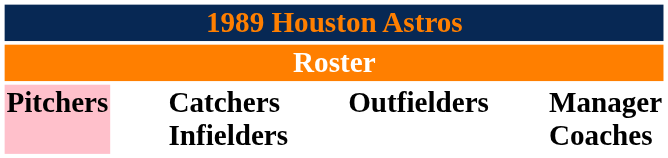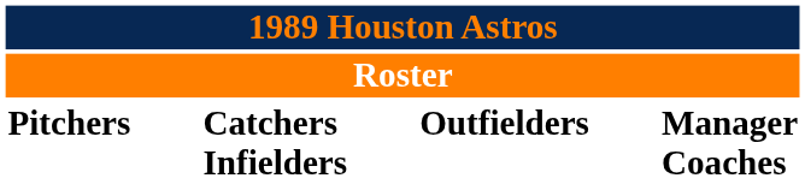Pitchers | column 1: pink background -> no background
